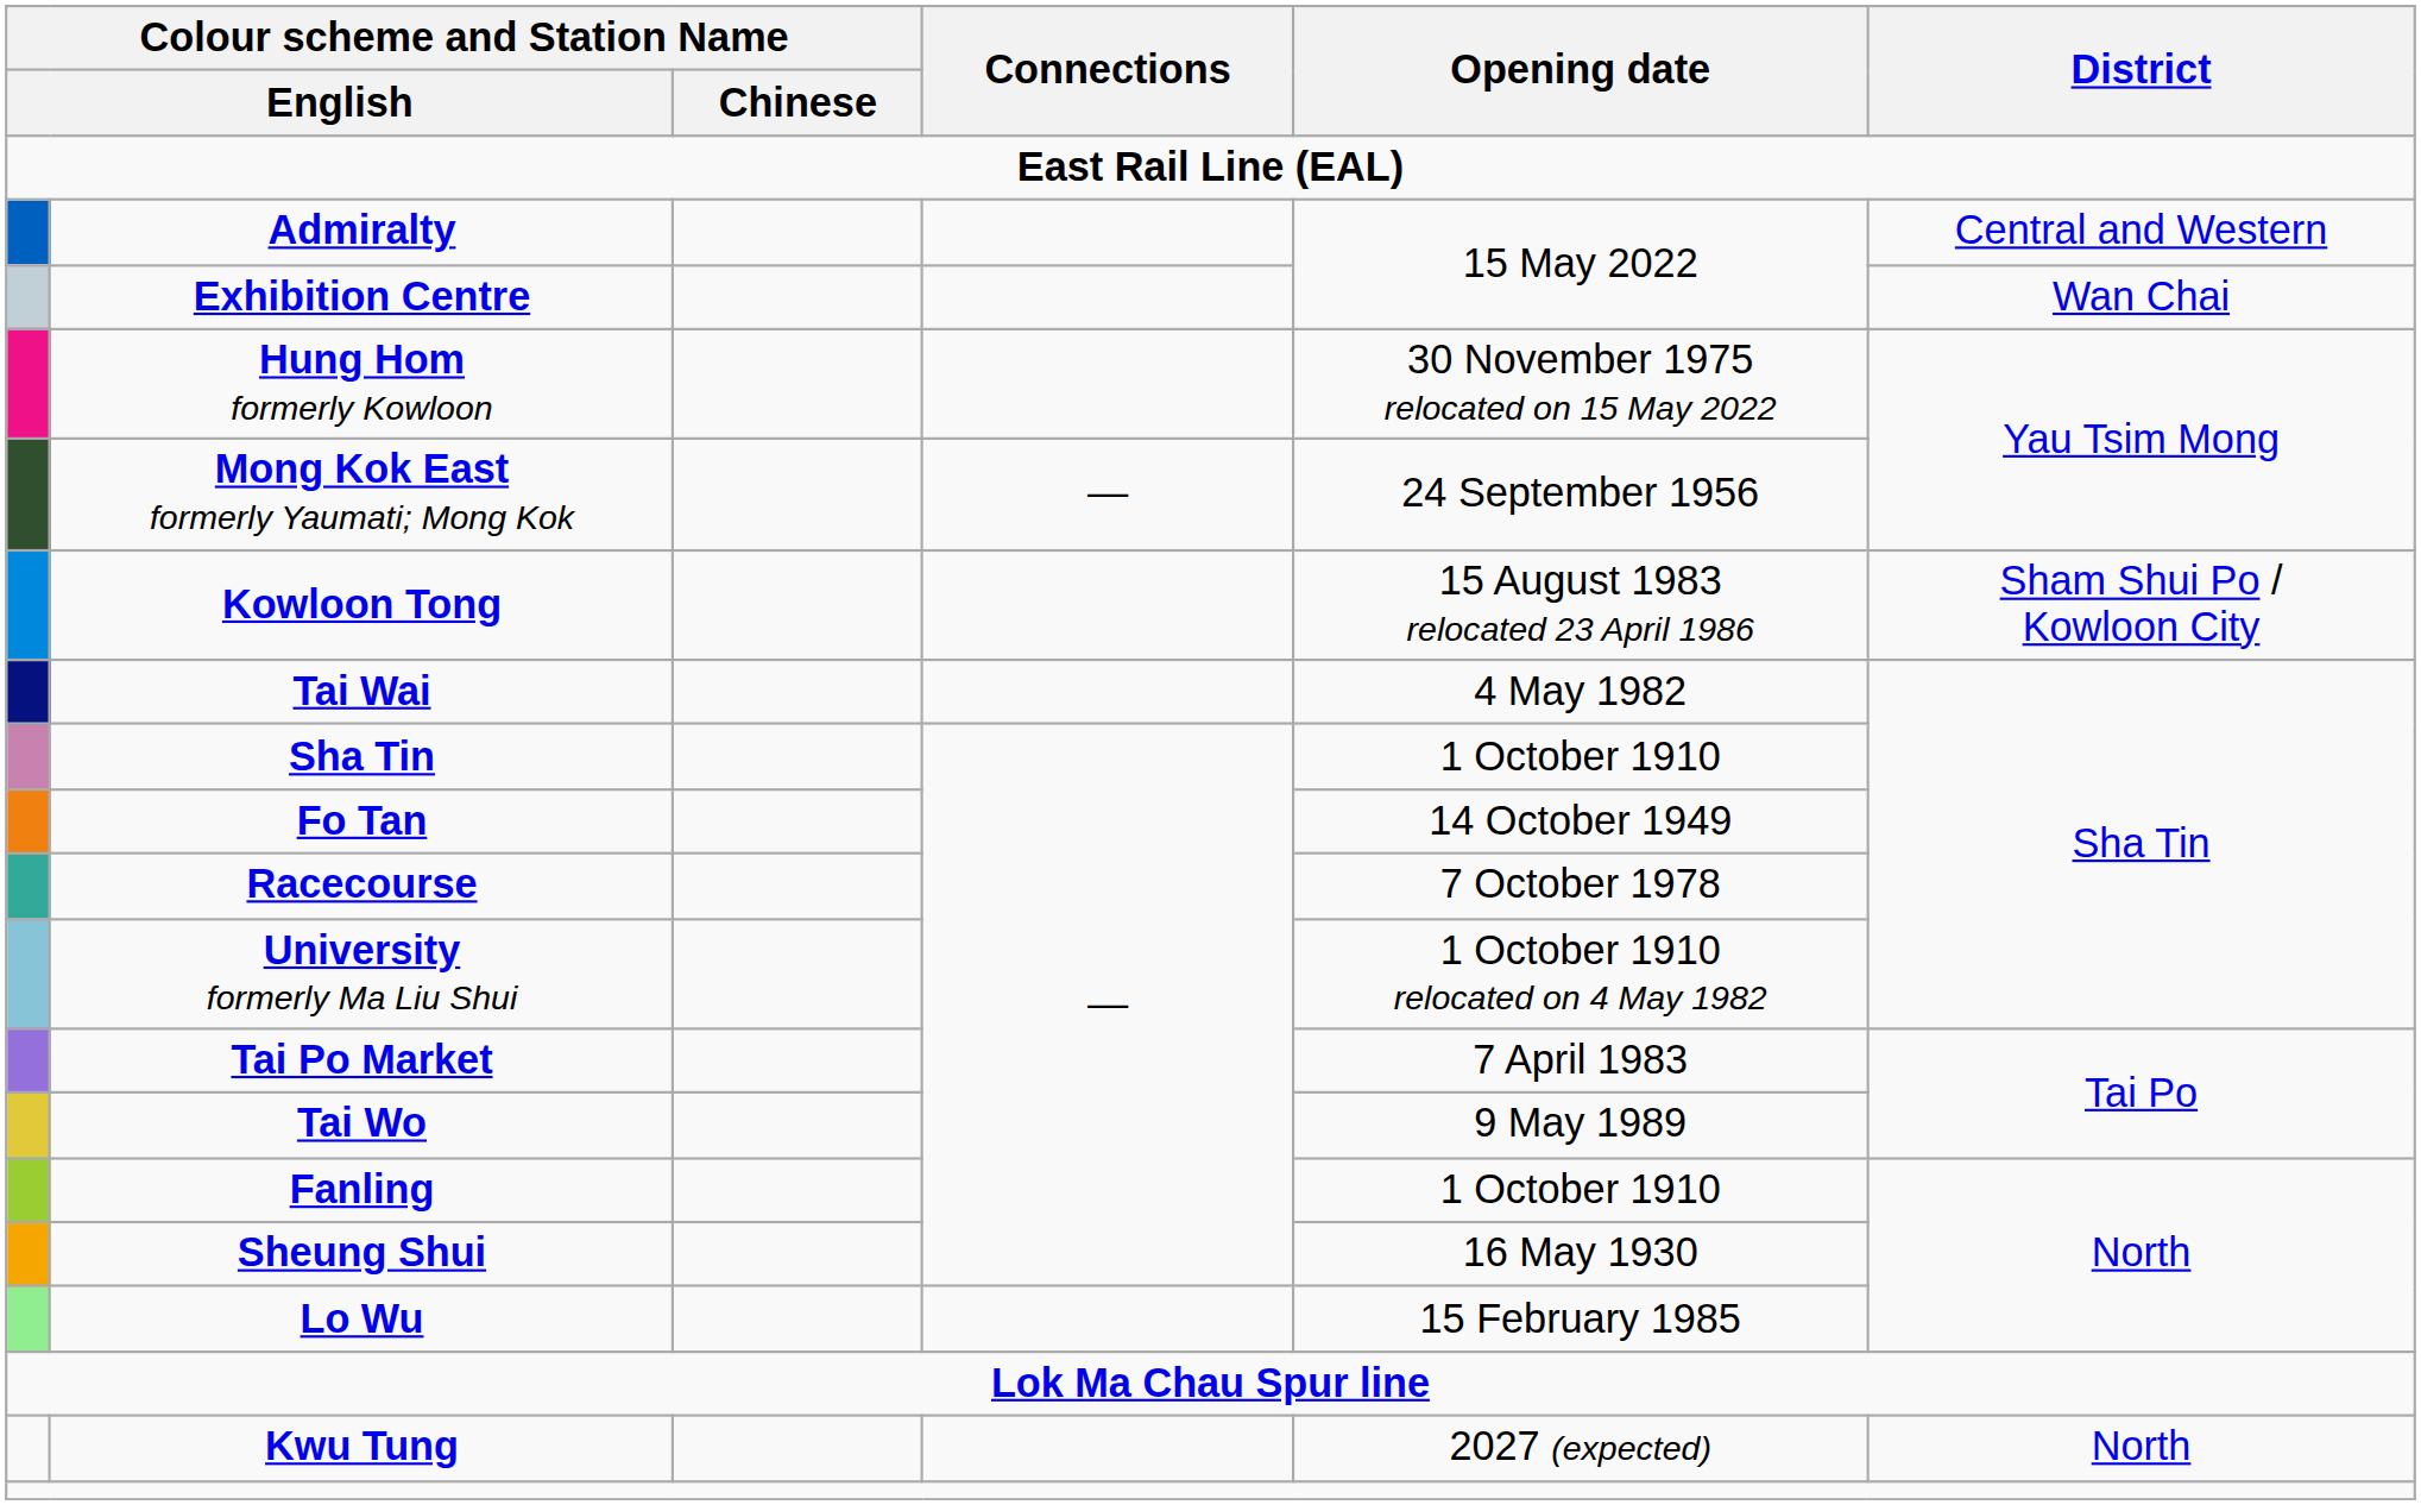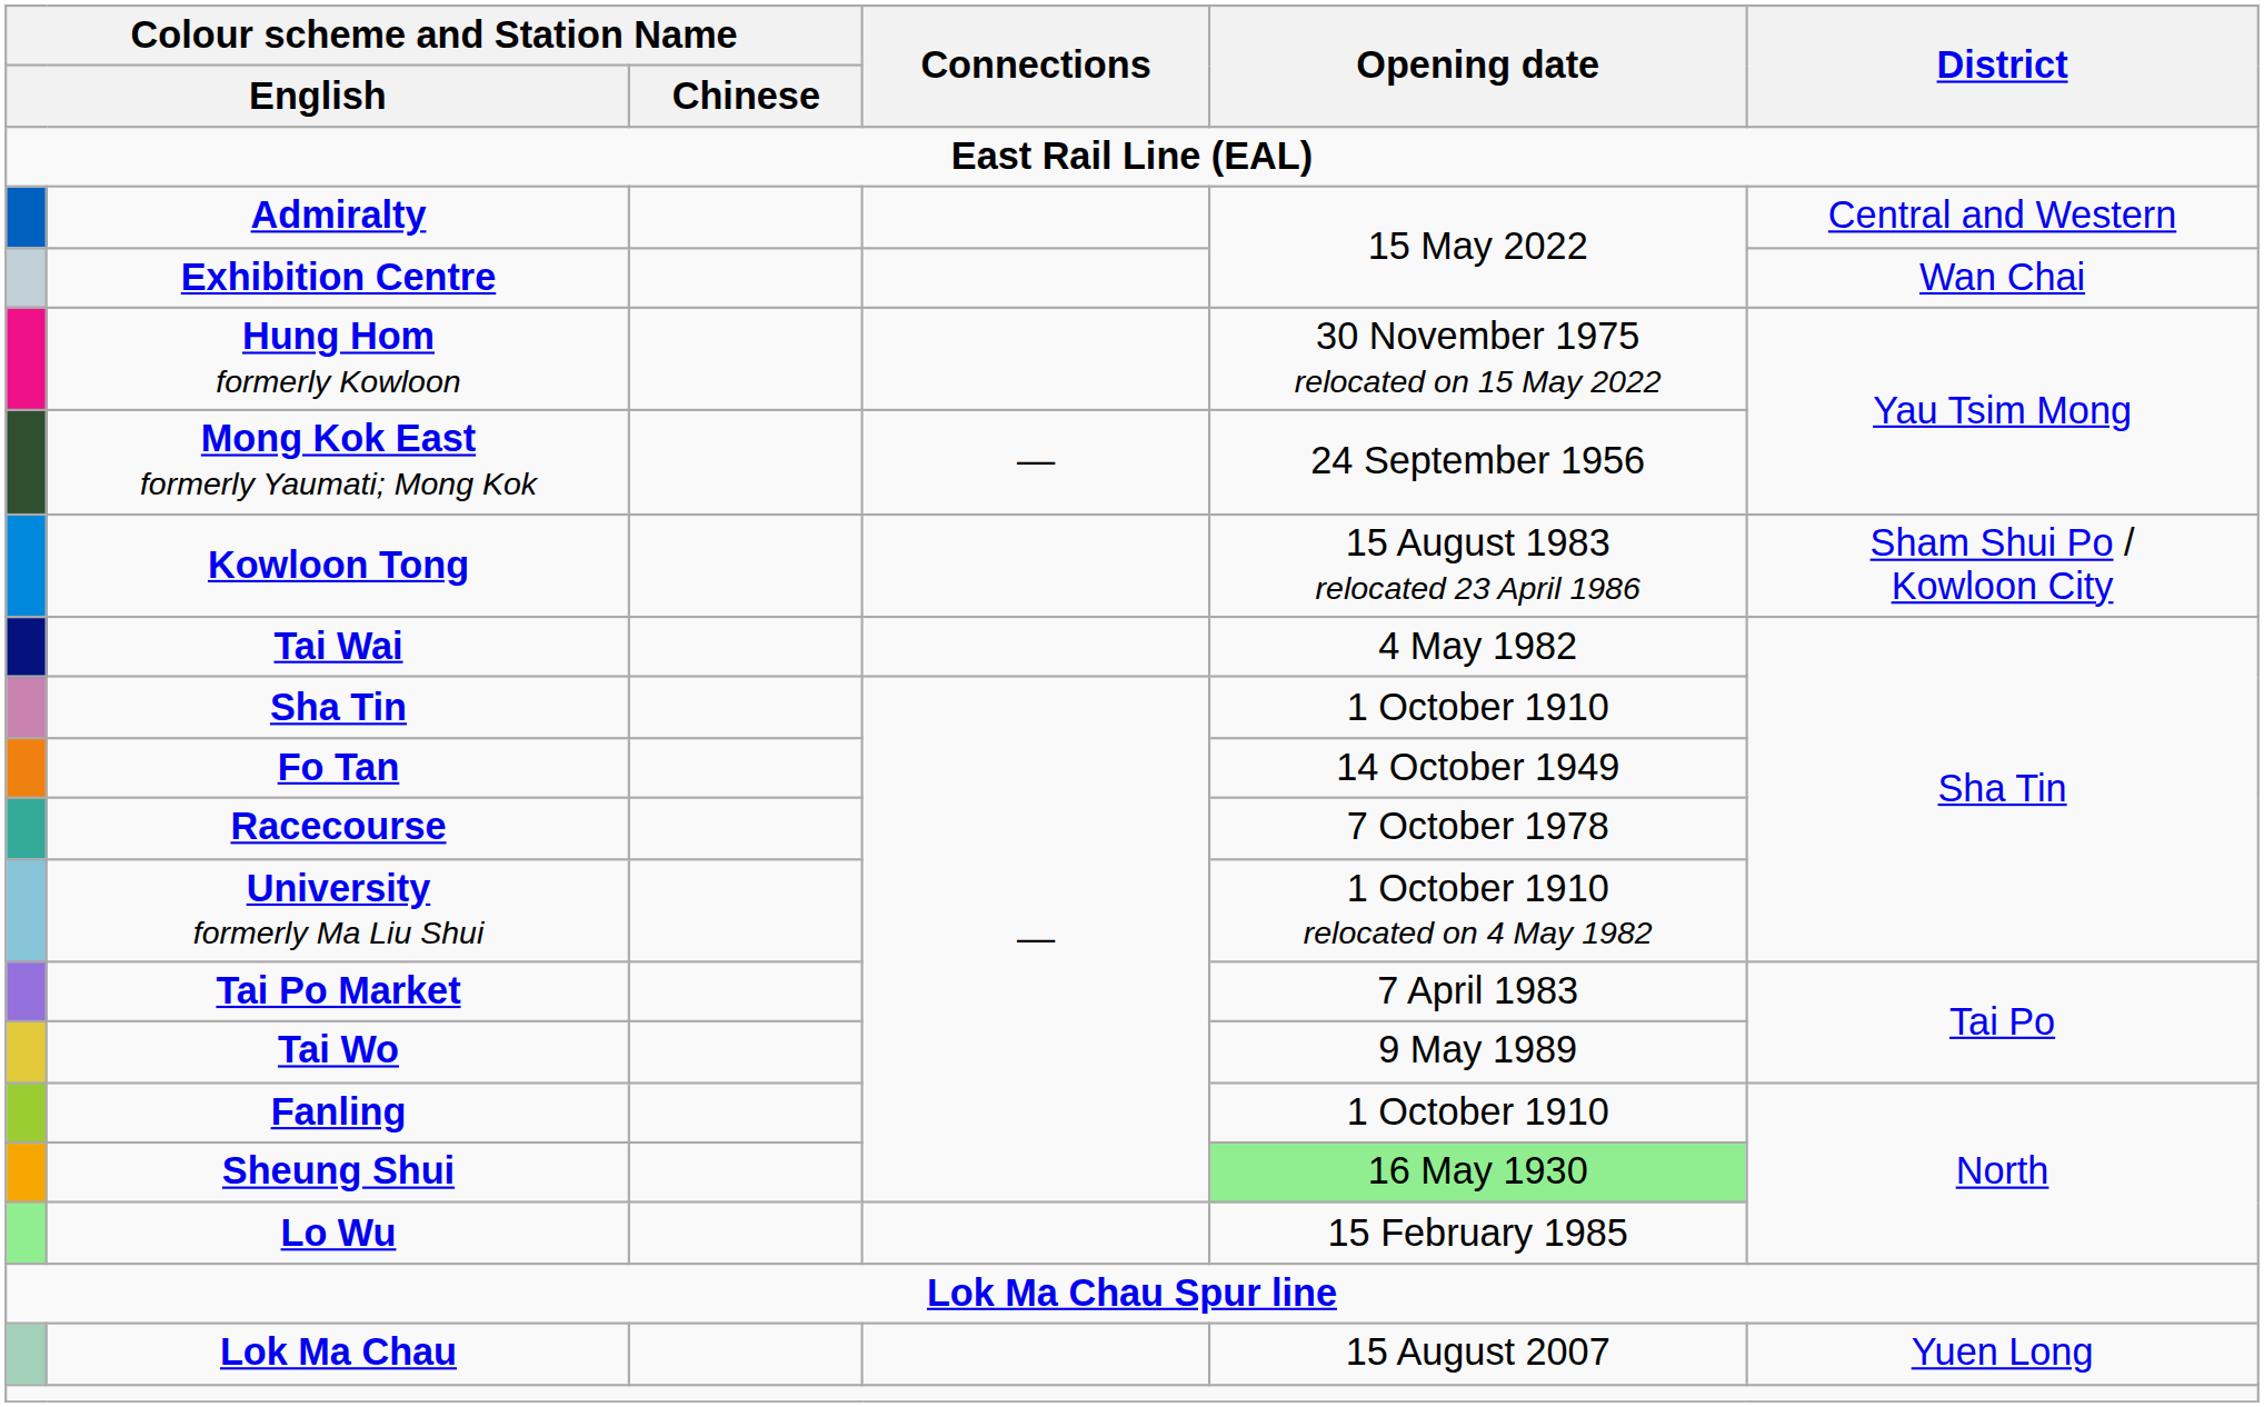Sheung Shui | Opening date: no background -> lightgreen background
- row: Kwu Tung | 2027 (expected) | North
+ row: Lok Ma Chau | 15 August 2007 | Yuen Long
